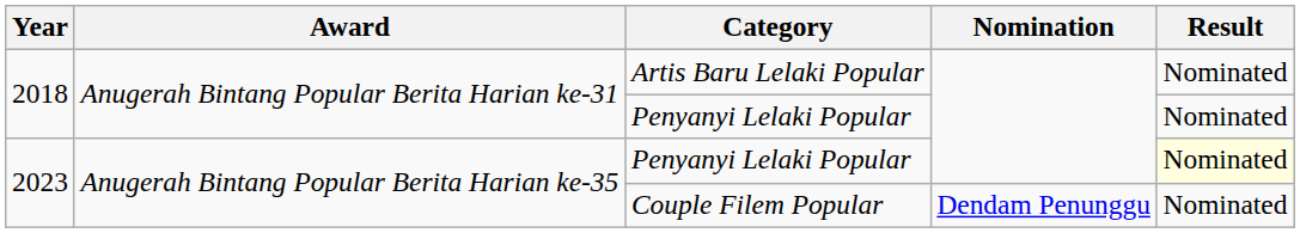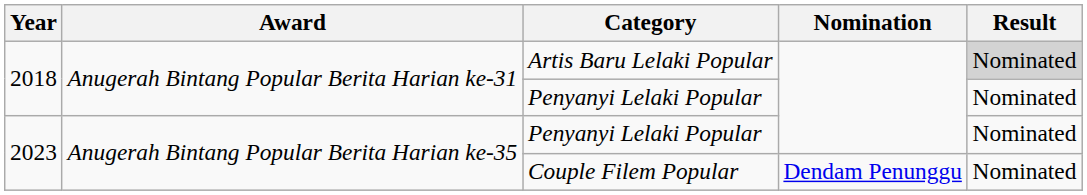Artis Baru Lelaki Popular | Result: no background -> lightgrey background
2023 / Penyanyi Lelaki Popular | Result: lightyellow background -> no background
